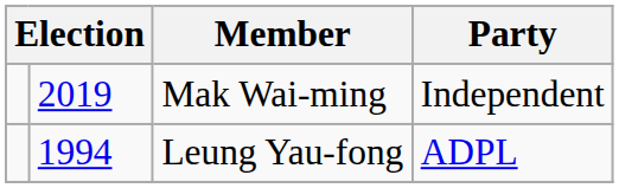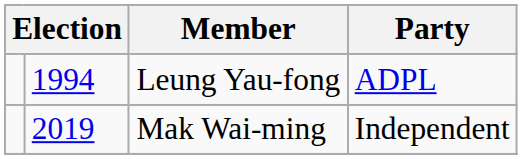rows swapped: Leung Yau-fong <-> Mak Wai-ming
